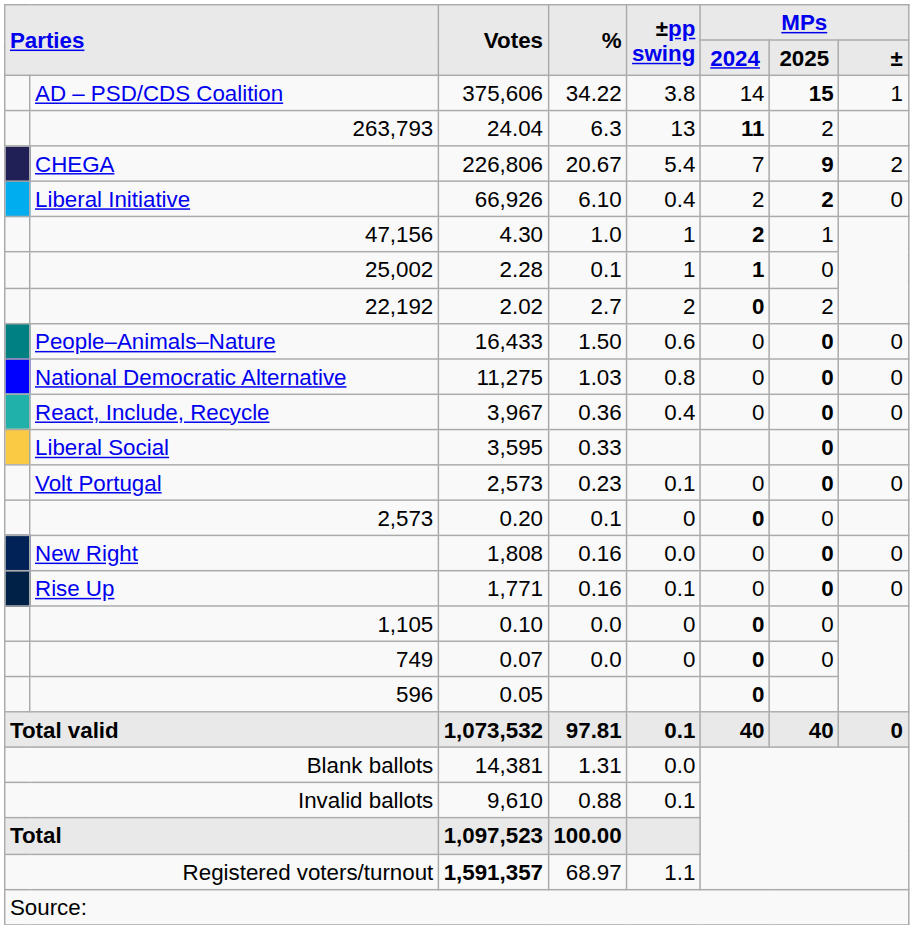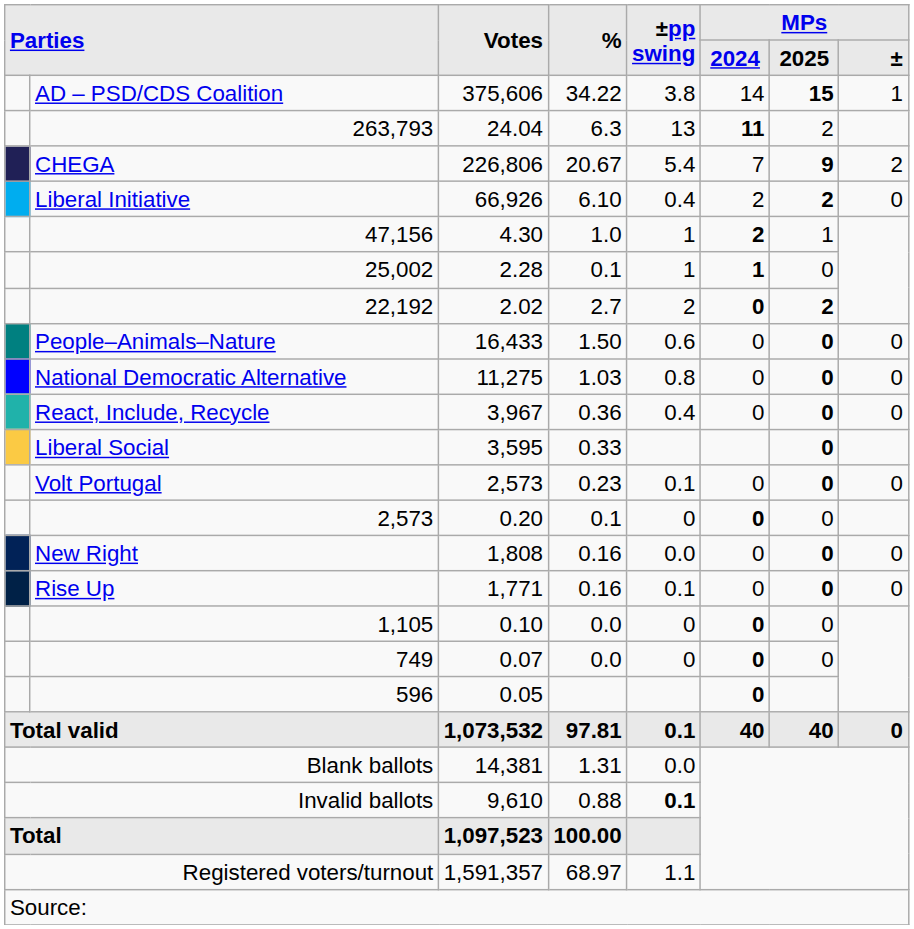22,192 | MPs / 2025: normal -> bold
Invalid ballots | ±pp swing: normal -> bold
Registered voters/turnout | Votes: bold -> normal
